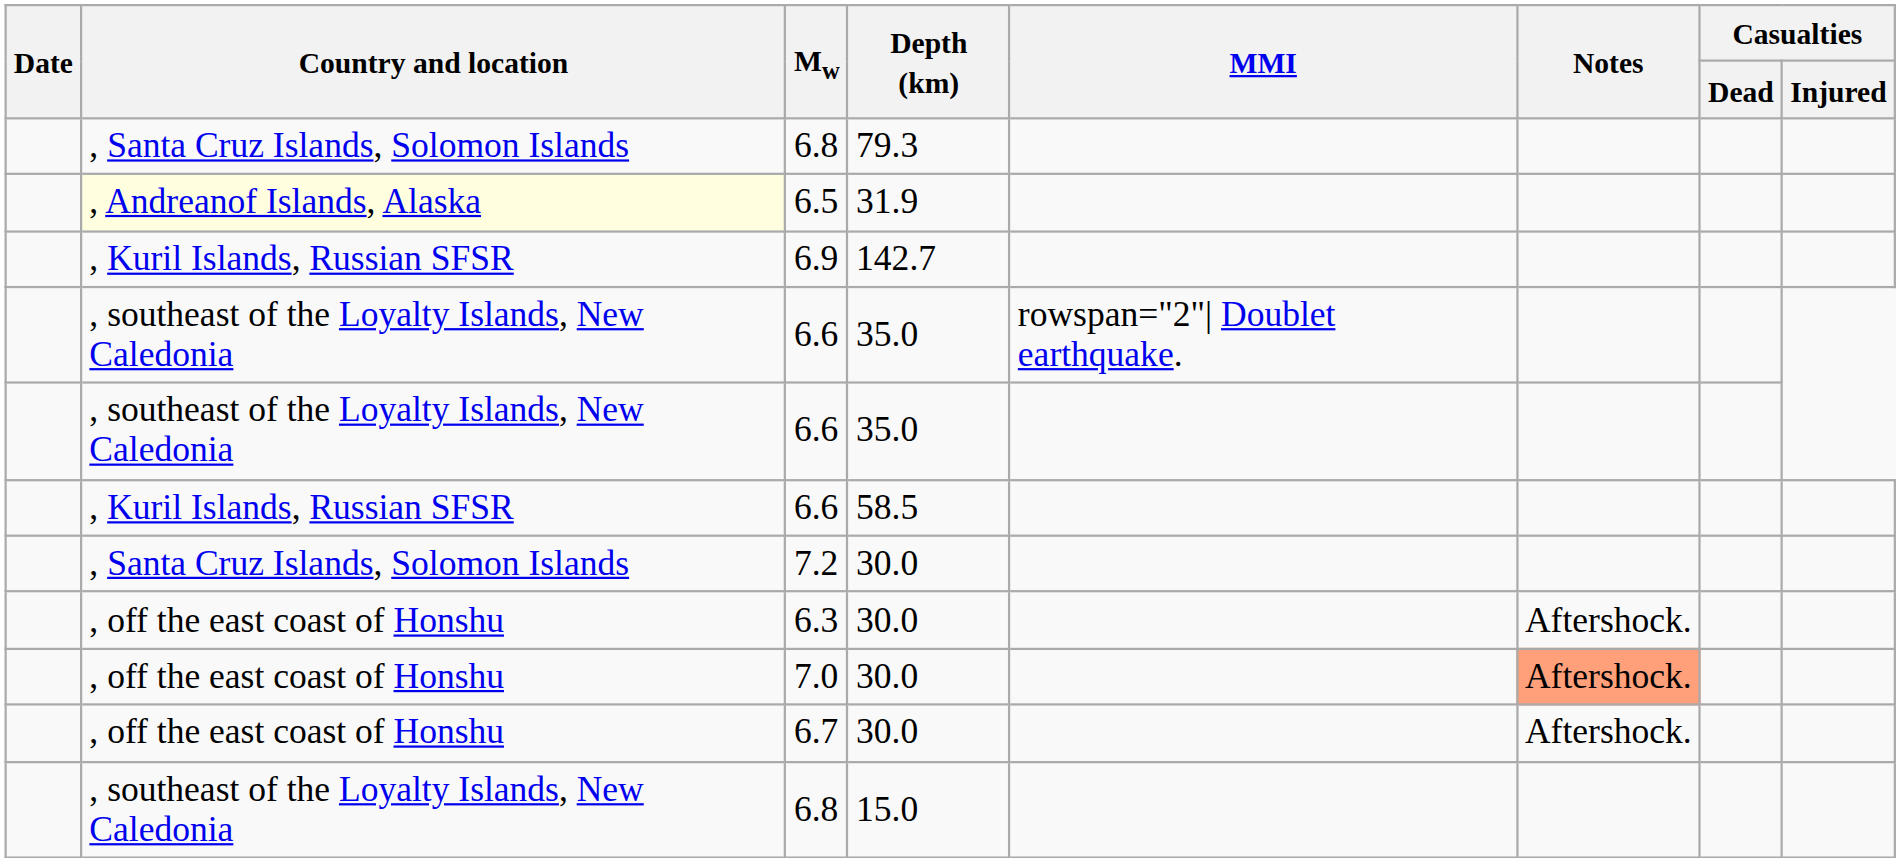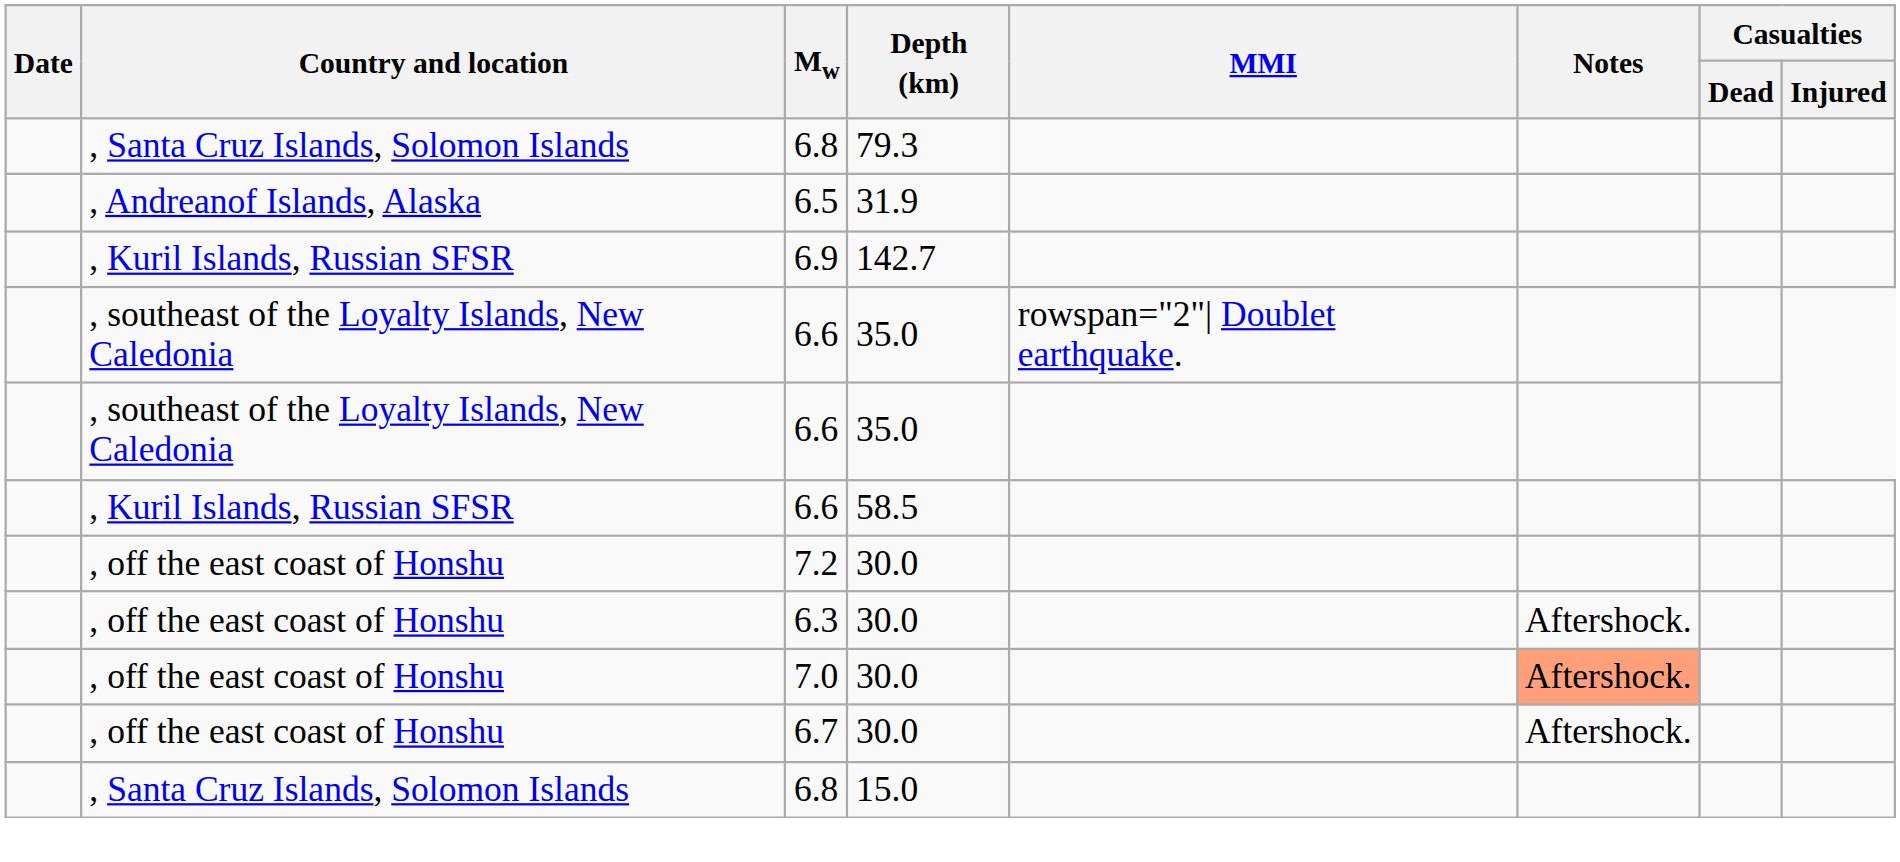6.5 | Country and location: lightyellow background -> no background
7.2 | Country and location: , Santa Cruz Islands, Solomon Islands -> , off the east coast of Honshu
6.8 / 15.0 | Country and location: , southeast of the Loyalty Islands, New Caledonia -> , Santa Cruz Islands, Solomon Islands
